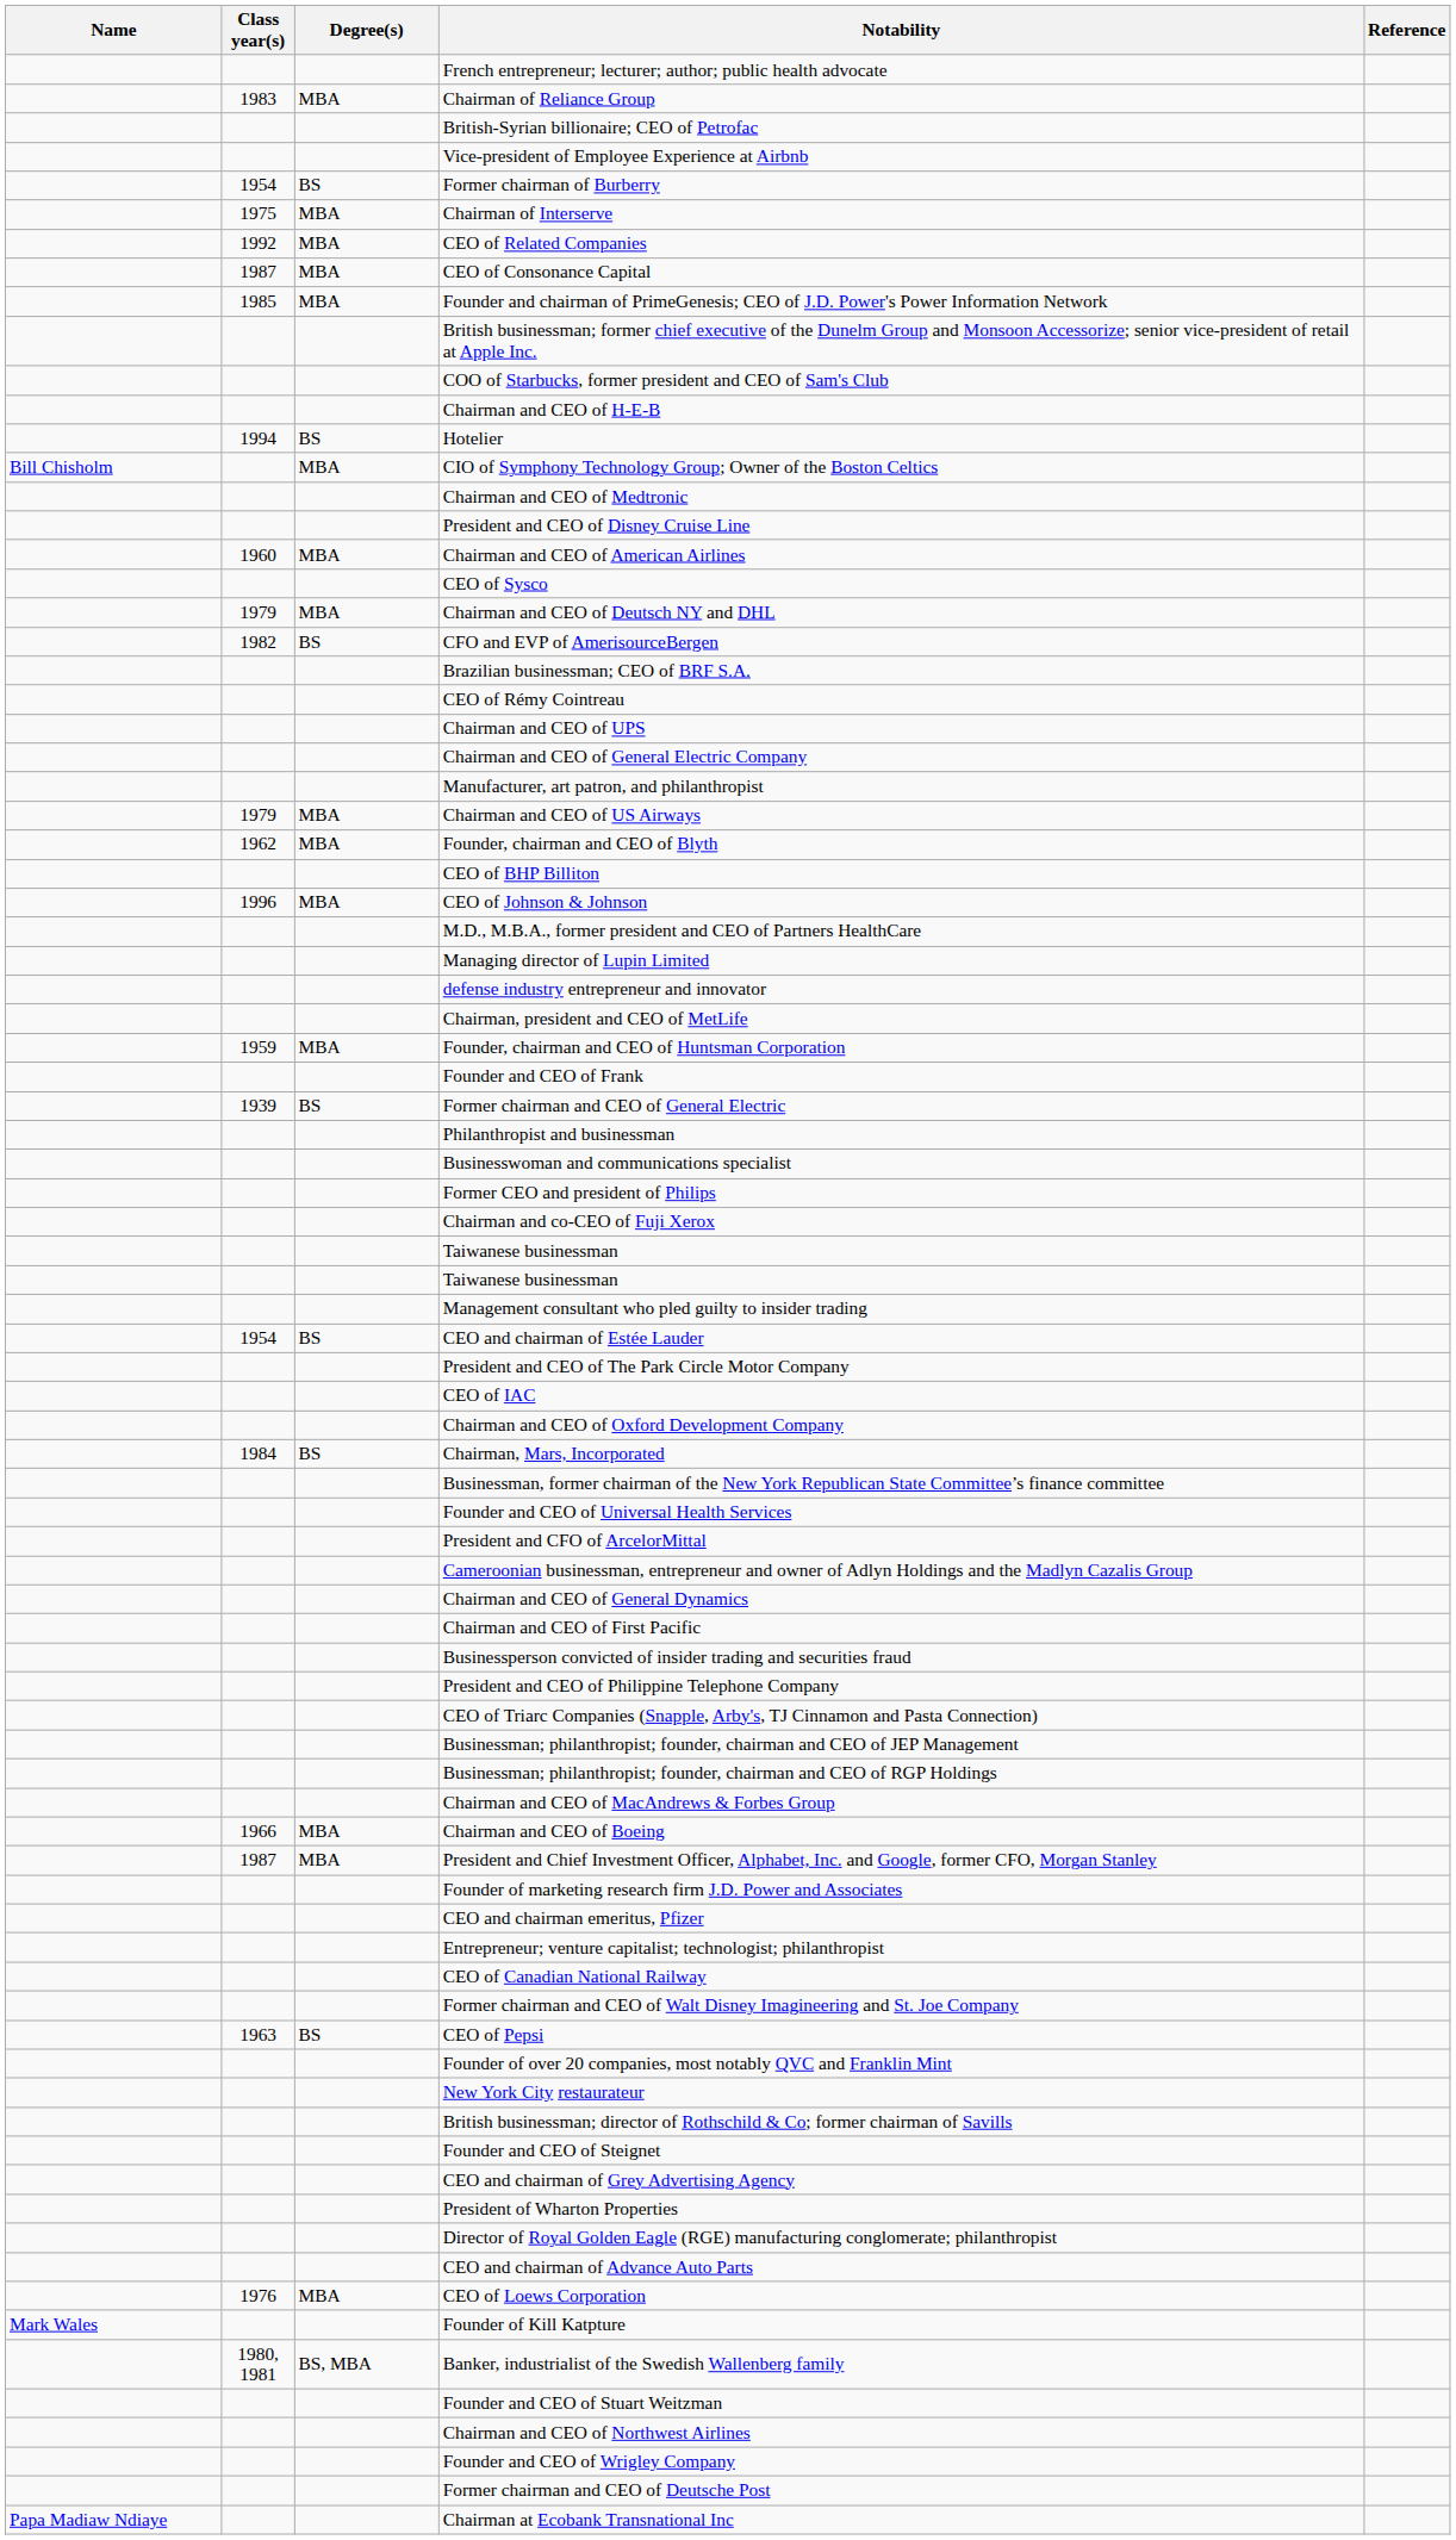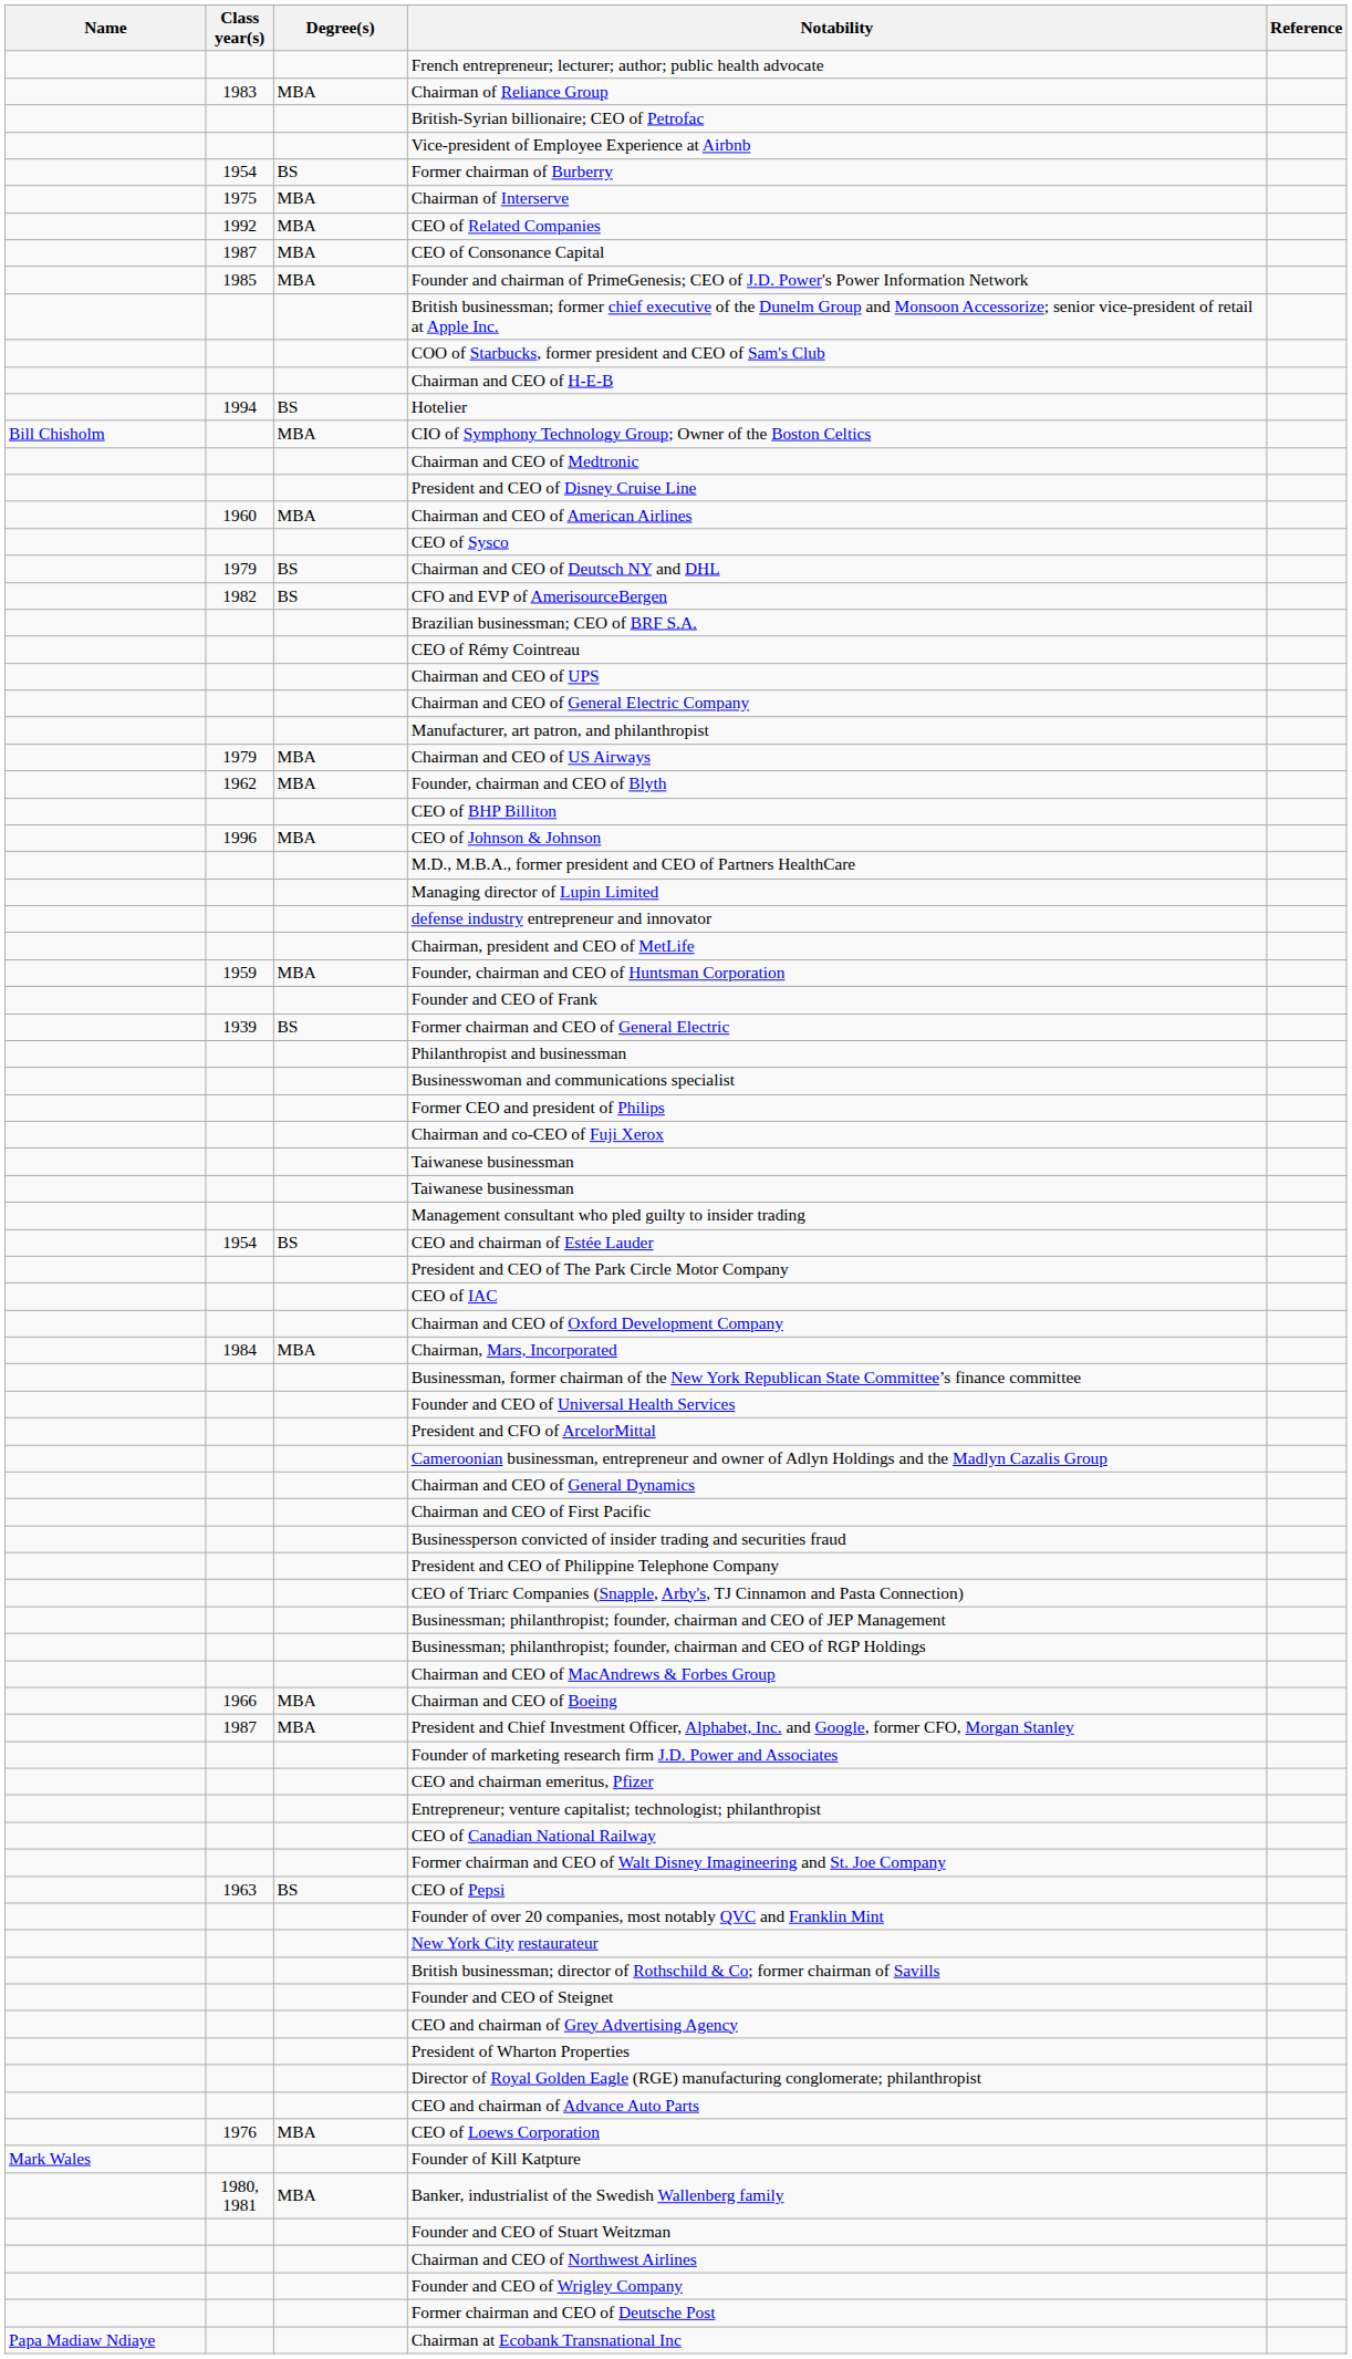Chairman and CEO of Deutsch NY and DHL | Degree(s): MBA -> BS
Chairman, Mars, Incorporated | Degree(s): BS -> MBA
Banker, industrialist of the Swedish Wallenberg family | Degree(s): BS, MBA -> MBA
